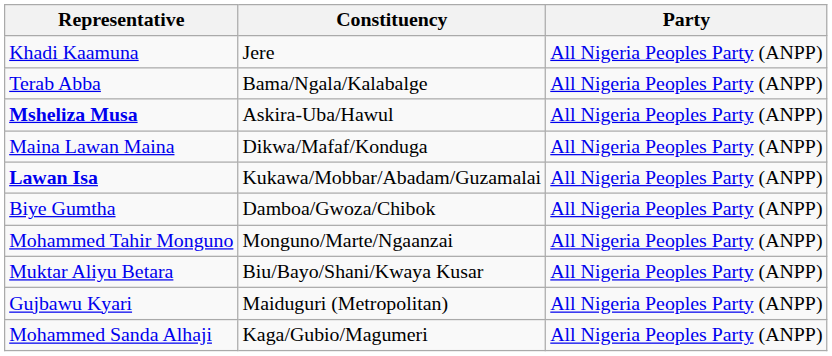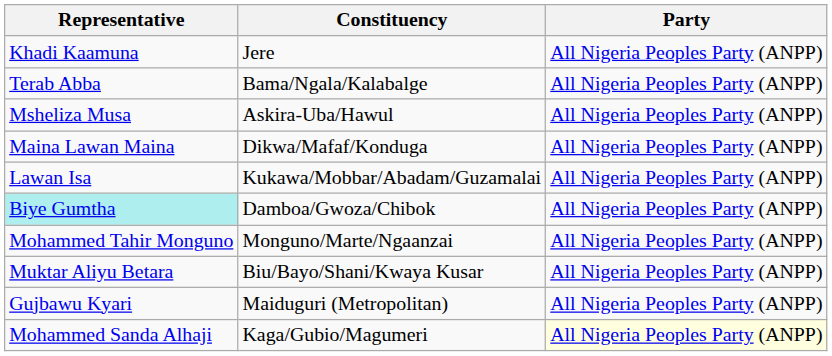row 4 | Representative: bold -> normal
row 6 | Representative: bold -> normal
row 7 | Representative: no background -> paleturquoise background
row 11 | Party: no background -> lightyellow background
